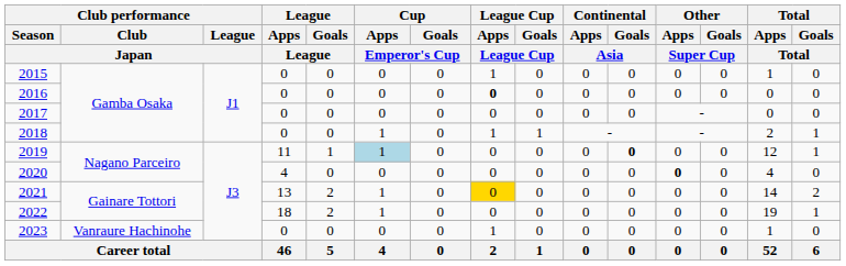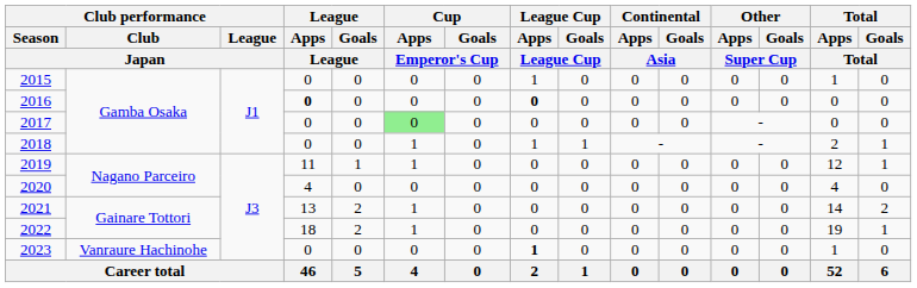2016 | League / Apps / League: normal -> bold
2017 | Cup / Apps / Emperor's Cup: no background -> lightgreen background
2019 | Cup / Apps / Emperor's Cup: lightblue background -> no background
2019 | Continental / Goals / Asia: bold -> normal
2020 | Other / Apps / Super Cup: bold -> normal
2021 | League Cup / Apps / League Cup: gold background -> no background
2023 | League Cup / Apps / League Cup: normal -> bold
